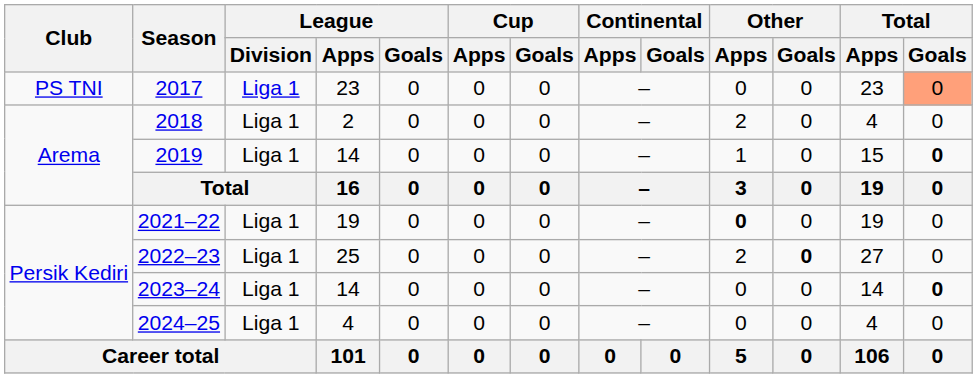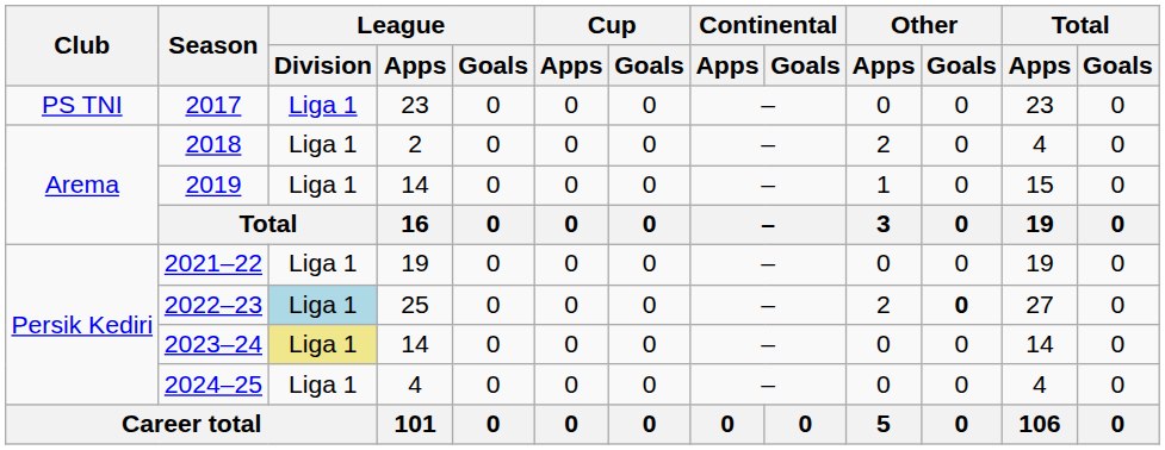2017 | Total / Goals: lightsalmon background -> no background
2019 | Total / Goals: bold -> normal
2021–22 | Other / Apps: bold -> normal
2022–23 | League / Division: no background -> lightblue background
2023–24 | League / Division: no background -> khaki background
2023–24 | Total / Goals: bold -> normal
